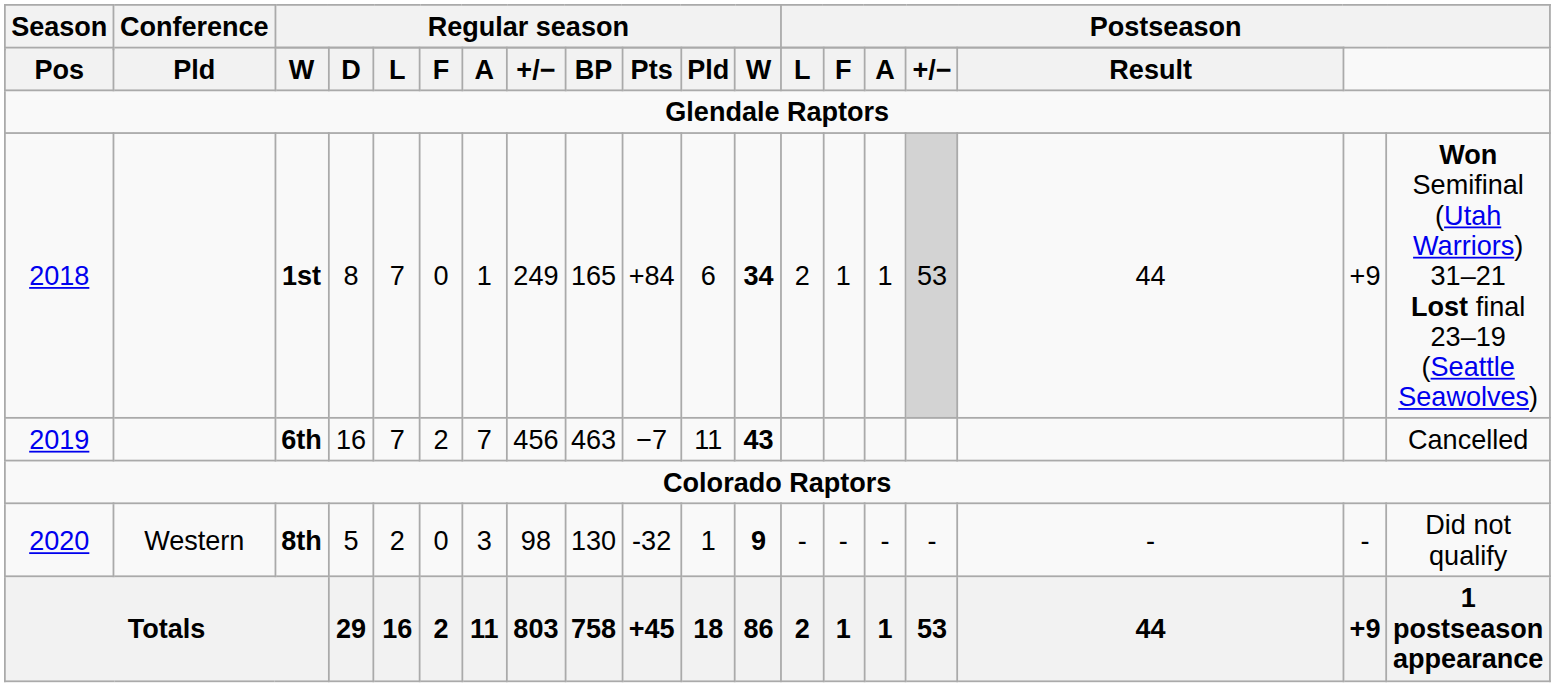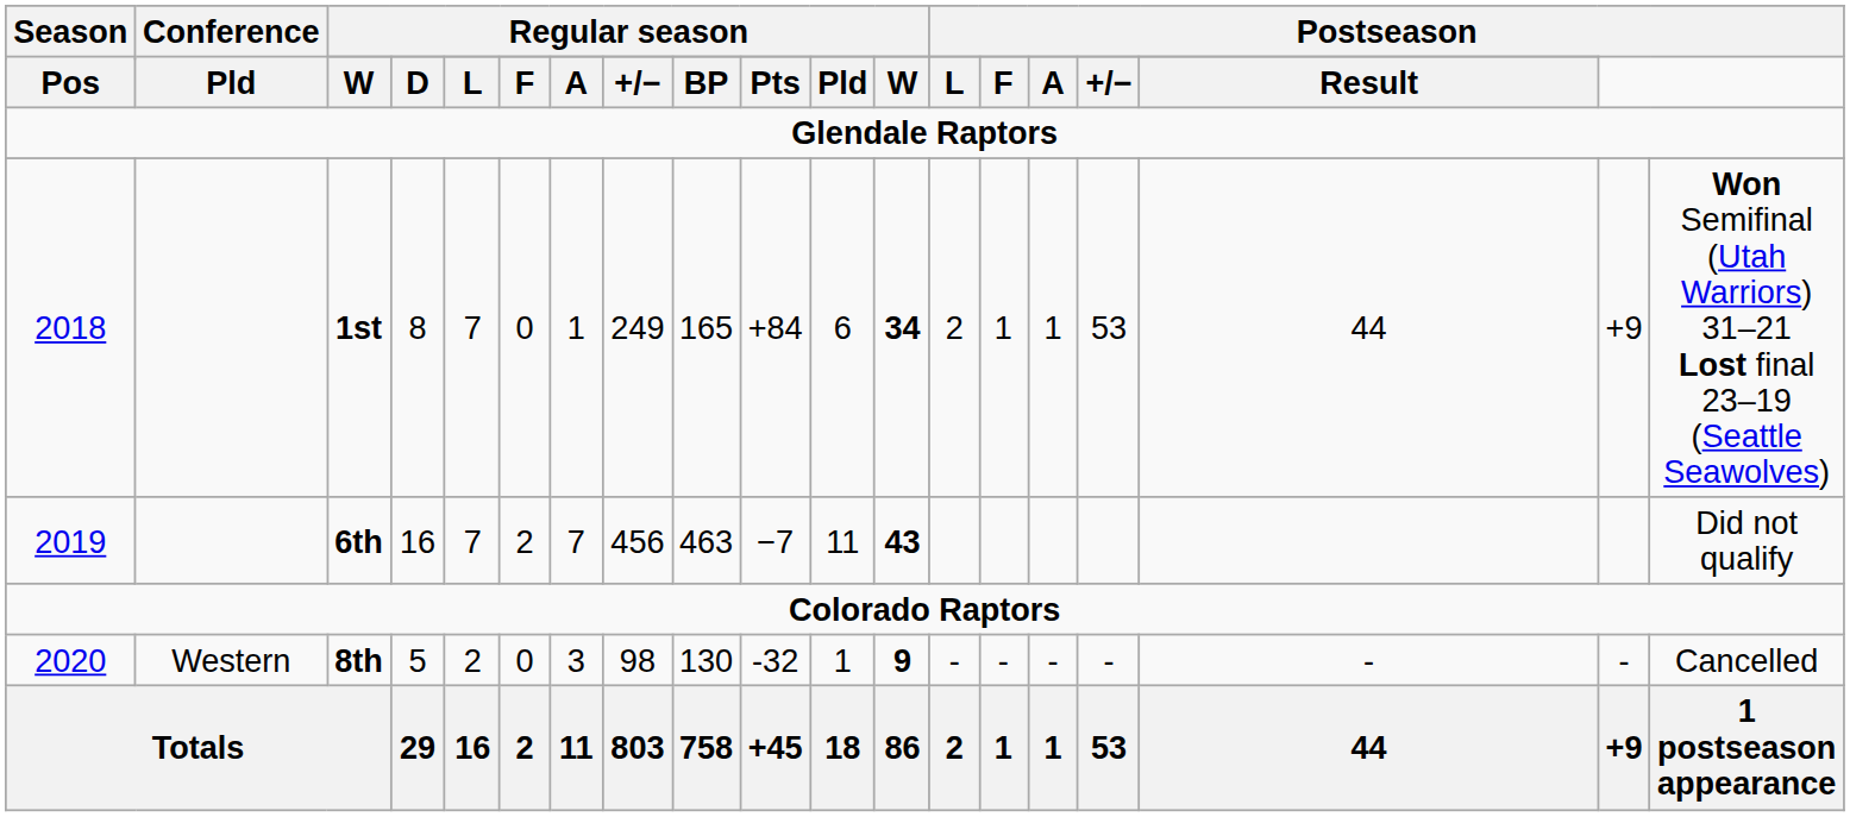1st | column 16: lightgrey background -> no background
6th | column 19: Cancelled -> Did not qualify
8th | column 19: Did not qualify -> Cancelled
